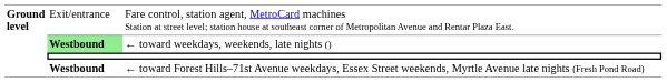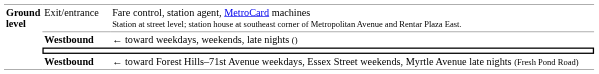← toward weekdays, weekends, late nights () | column 2: lightgreen background -> no background
